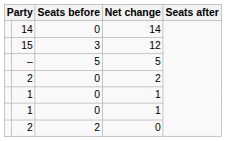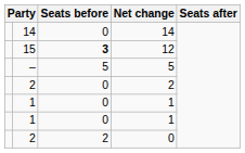12 | Seats before: normal -> bold
